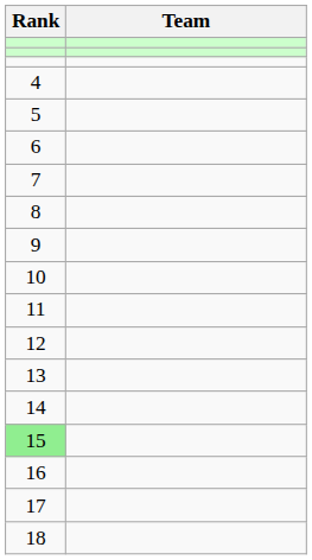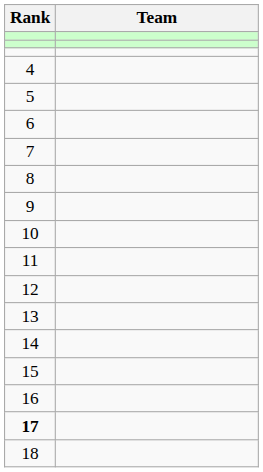row 16 | Rank: lightgreen background -> no background
row 18 | Rank: normal -> bold
